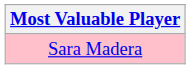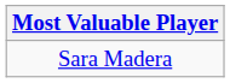row 2 | column 1: pink background -> no background
